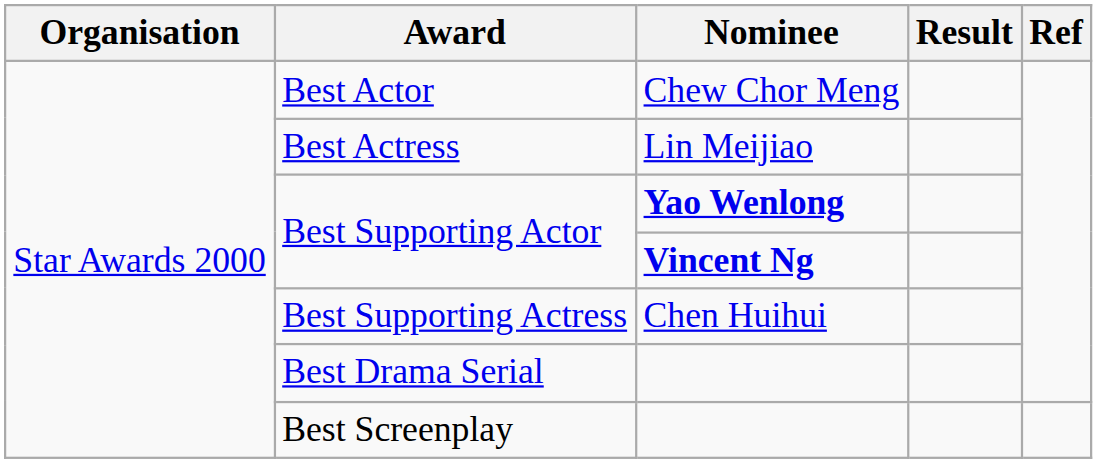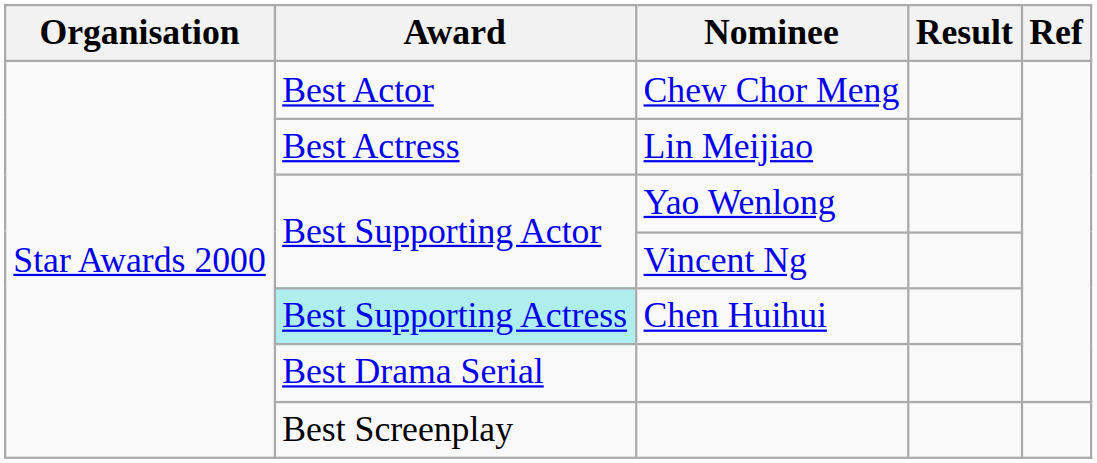Best Supporting Actor / Yao Wenlong | Nominee: bold -> normal
Best Supporting Actor / Vincent Ng | Nominee: bold -> normal
Best Supporting Actress | Award: no background -> paleturquoise background
